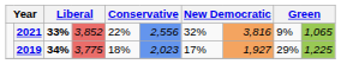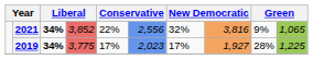2021 | column 3: 33% -> 34%
2019 | column 5: 18% -> 17%
2019 | column 9: 29% -> 28%
